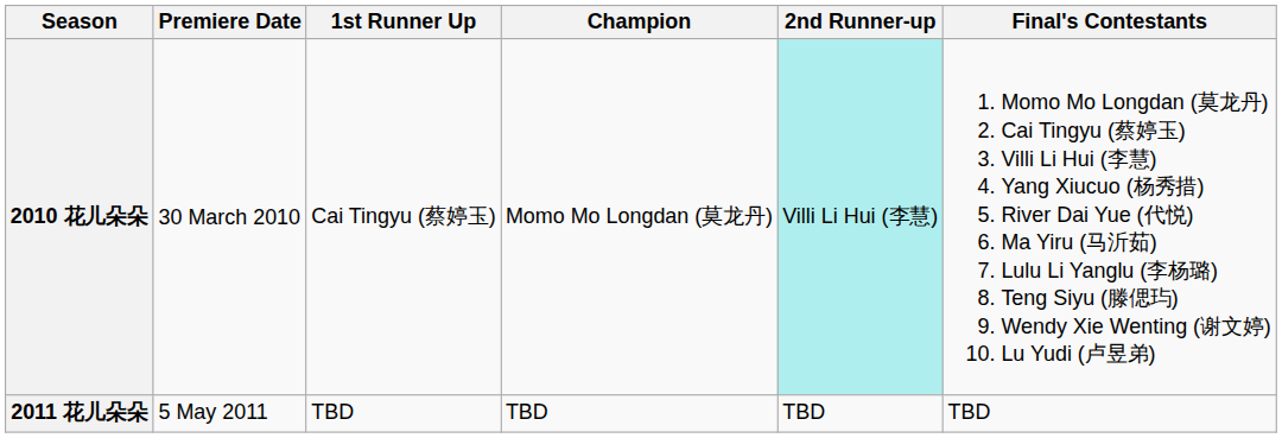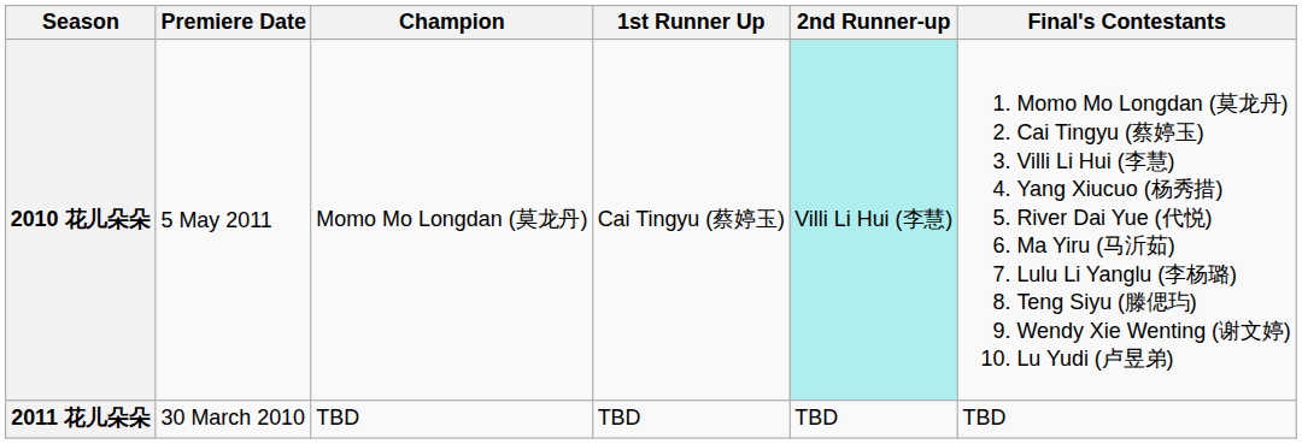columns swapped: Champion <-> 1st Runner Up
2010 花儿朵朵 | Premiere Date: 30 March 2010 -> 5 May 2011
2011 花儿朵朵 | Premiere Date: 5 May 2011 -> 30 March 2010
